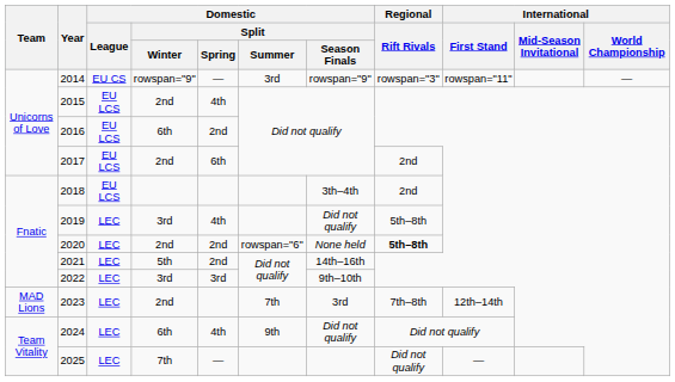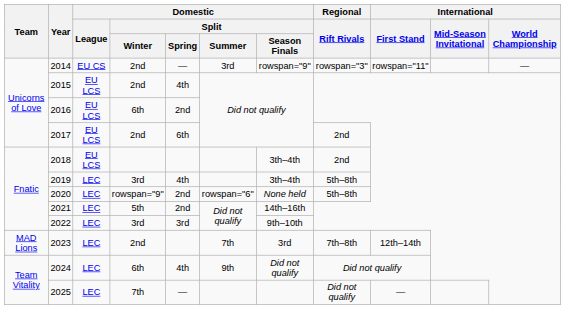2014 | Domestic / Split / Winter: rowspan="9" -> 2nd
2019 | Domestic / Split / Season Finals: Did not qualify -> 3th–4th
2020 | Domestic / Split / Winter: 2nd -> rowspan="9"
2020 | Regional / Rift Rivals: bold -> normal
